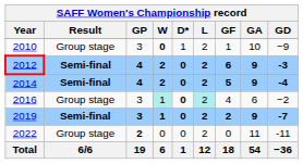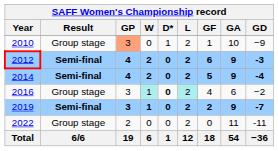2010 | GP: no background -> lightsalmon background
2010 | W: bold -> normal
2022 | GP: bold -> normal
